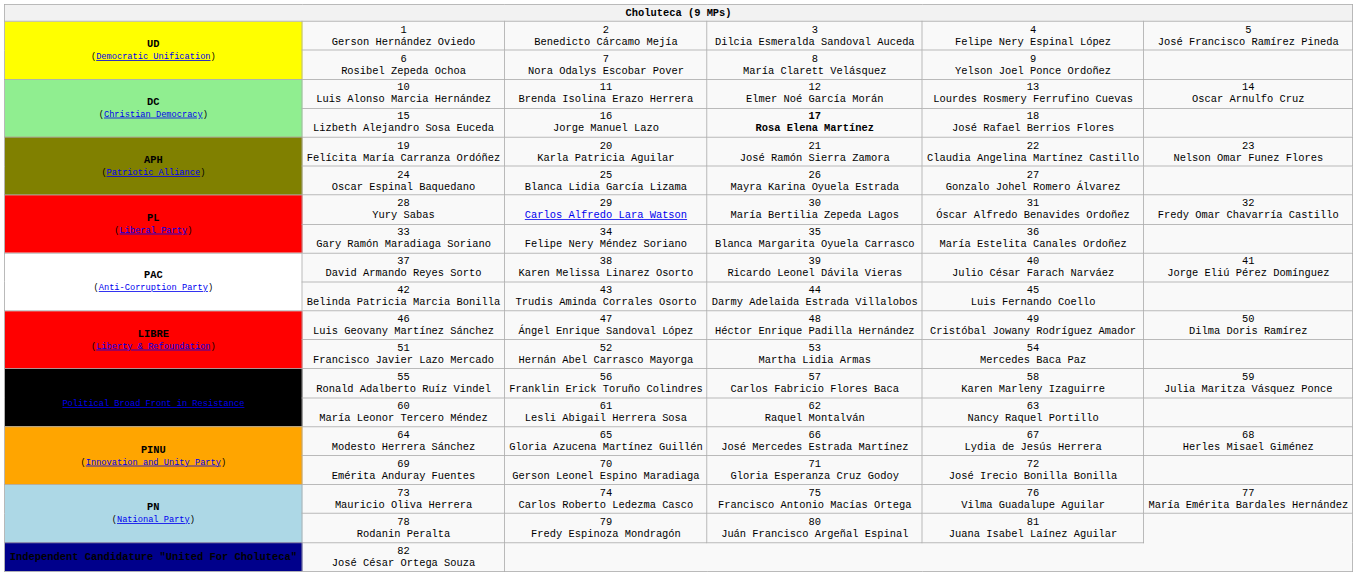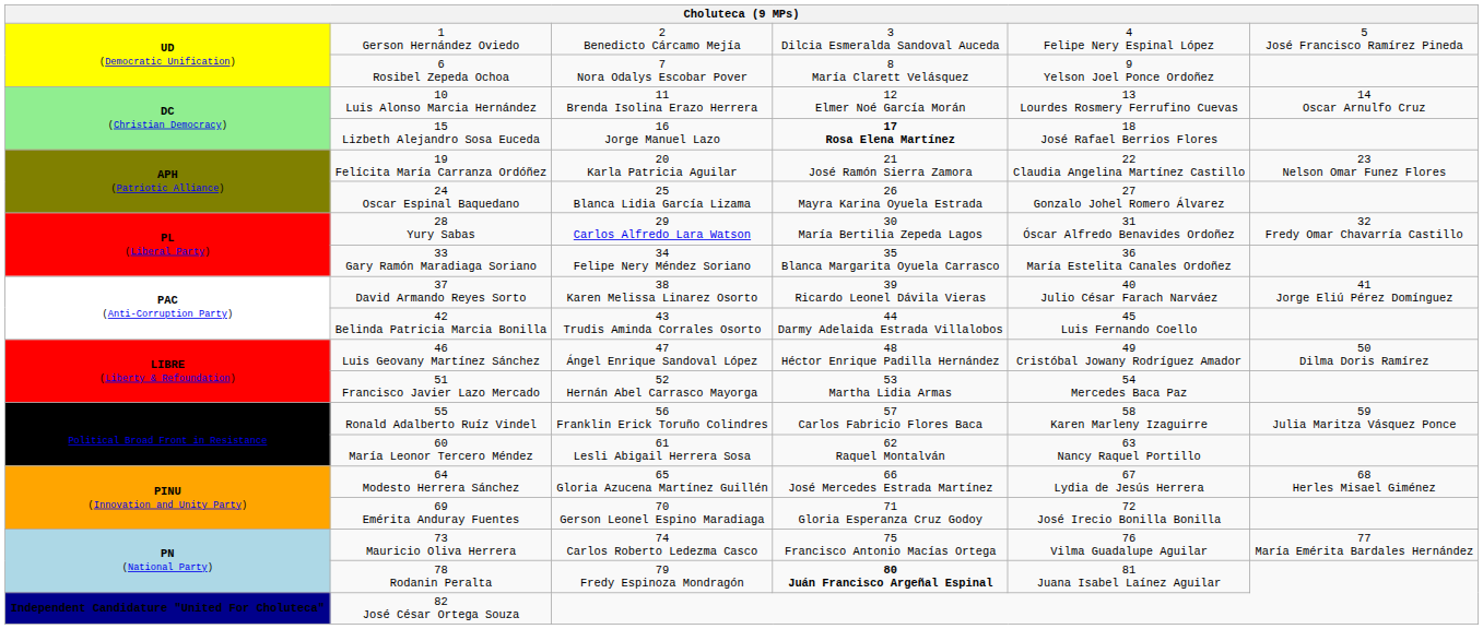78 Rodanin Peralta | column 4: normal -> bold
